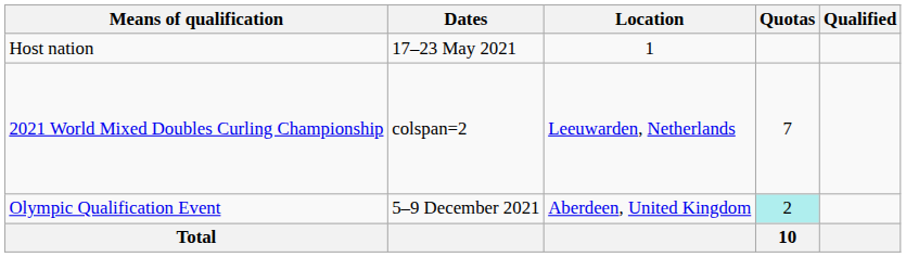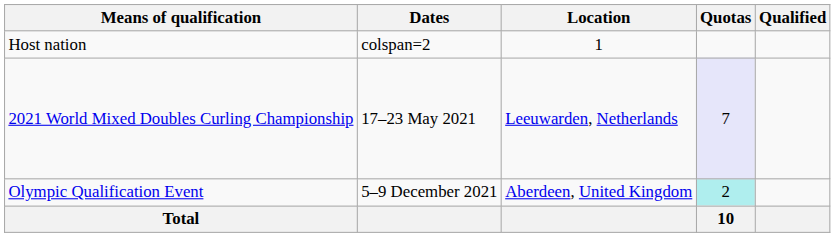Host nation | Dates: 17–23 May 2021 -> colspan=2
2021 World Mixed Doubles Curling Championship | Dates: colspan=2 -> 17–23 May 2021
2021 World Mixed Doubles Curling Championship | Quotas: no background -> lavender background
